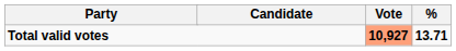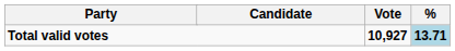row 2 | Vote: lightsalmon background -> no background
row 2 | %: no background -> lightblue background
